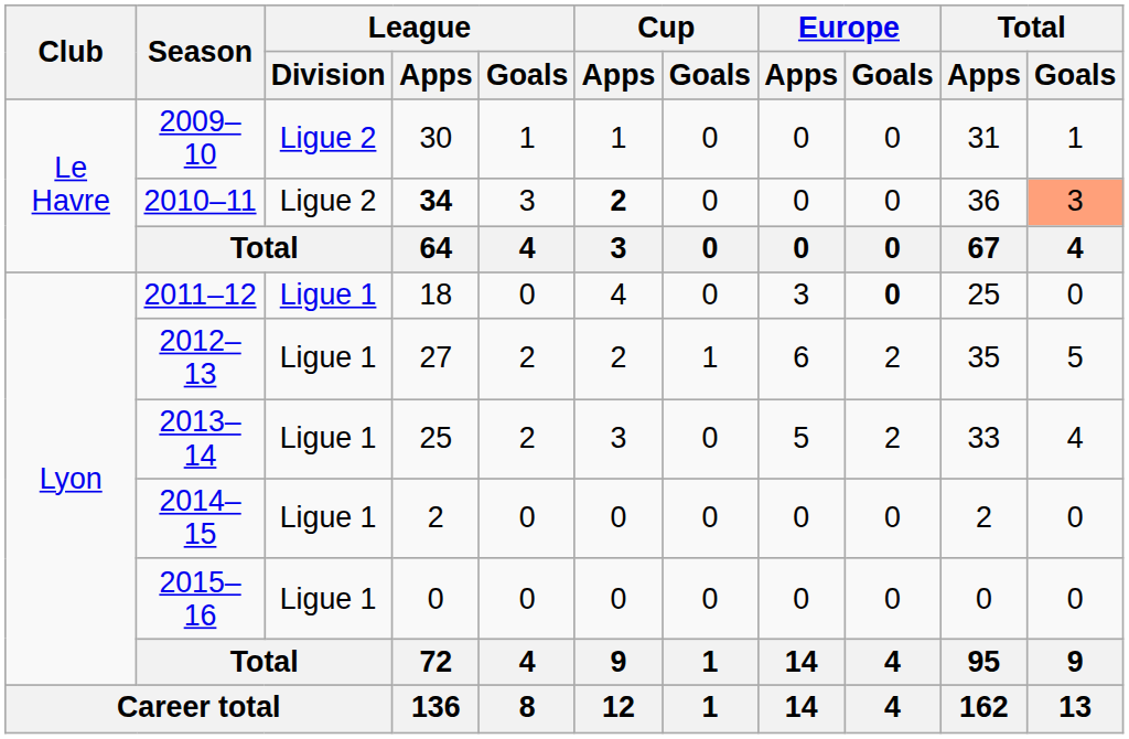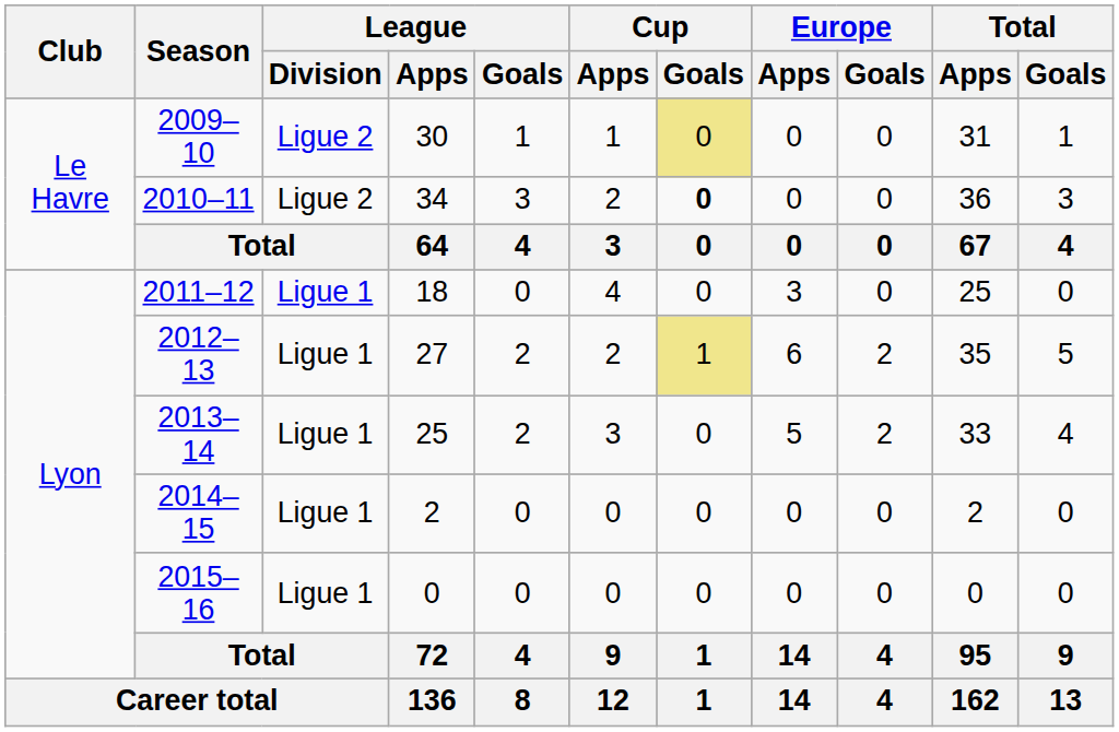2009–10 | Cup / Goals: no background -> khaki background
2010–11 | League / Apps: bold -> normal
2010–11 | Cup / Apps: bold -> normal
2010–11 | Cup / Goals: normal -> bold
2010–11 | Total / Goals: lightsalmon background -> no background
2011–12 | Europe / Goals: bold -> normal
2012–13 | Cup / Goals: no background -> khaki background
